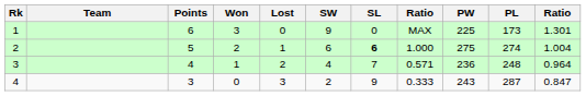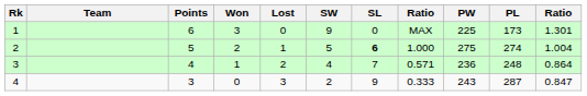row 3 | SW: 6 -> 5
row 4 | column 11: 0.964 -> 0.864
